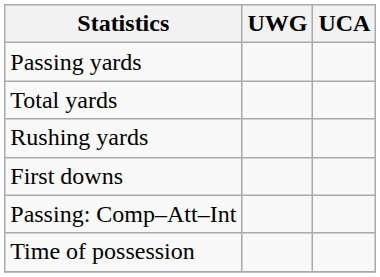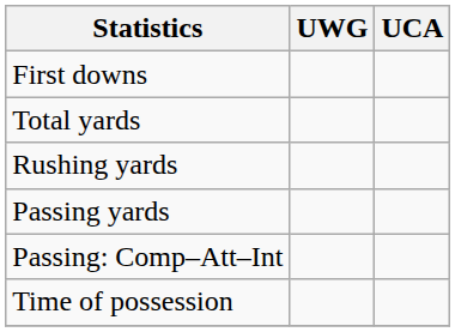rows swapped: First downs <-> Passing yards
